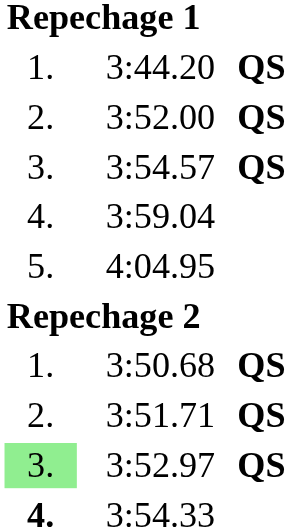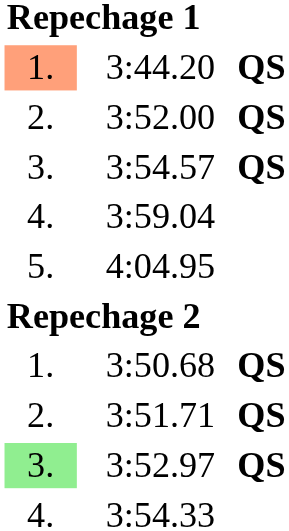3:44.20 | column 1: no background -> lightsalmon background
3:54.33 | column 1: bold -> normal
